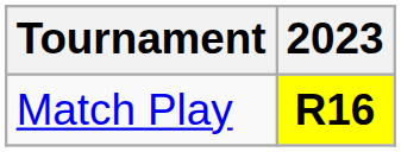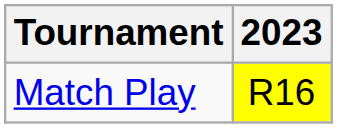Match Play | 2023: bold -> normal
